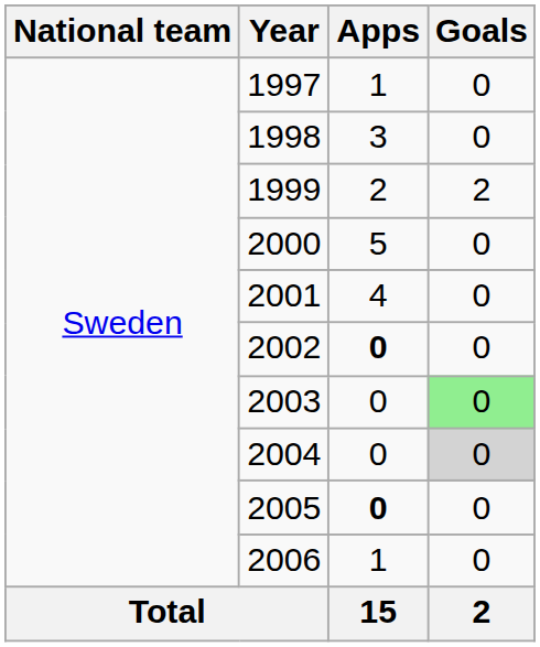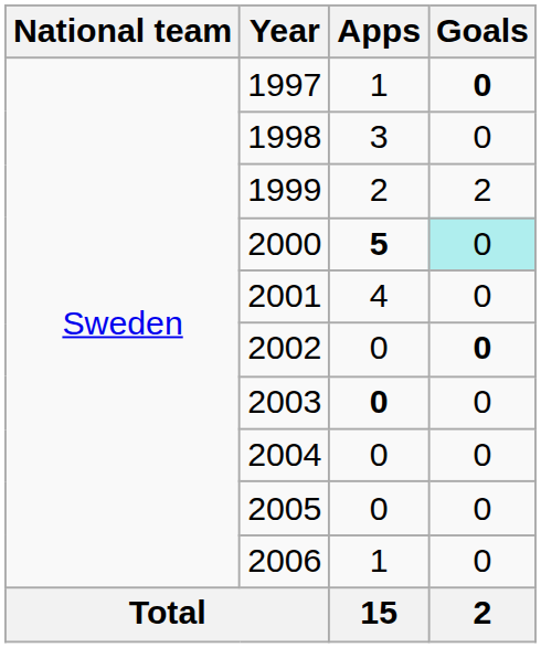1997 | Goals: normal -> bold
2000 | Apps: normal -> bold
2000 | Goals: no background -> paleturquoise background
2002 | Apps: bold -> normal
2002 | Goals: normal -> bold
2003 | Apps: normal -> bold
2003 | Goals: lightgreen background -> no background
2004 | Goals: lightgrey background -> no background
2005 | Apps: bold -> normal
